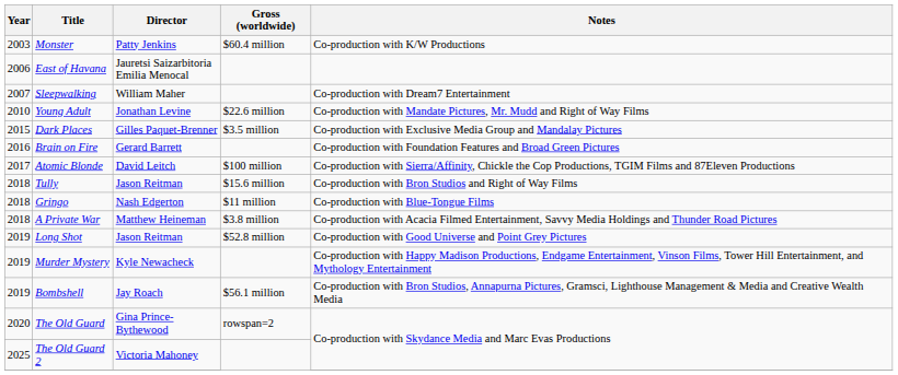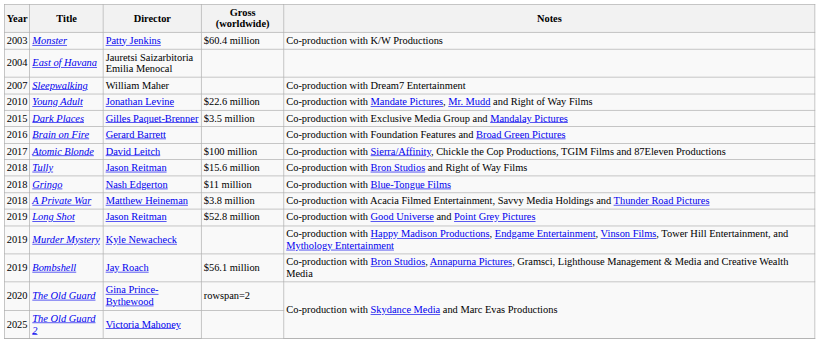East of Havana | Year: 2006 -> 2004
